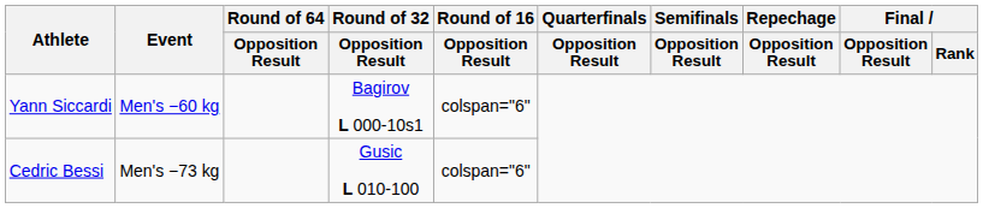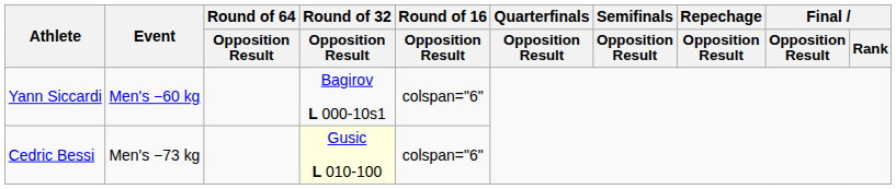Cedric Bessi | Round of 32 / Opposition Result: no background -> lightyellow background
